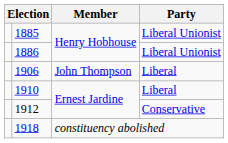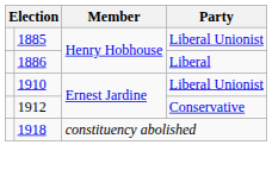1886 | Party: Liberal Unionist -> Liberal
- row: 1906 | John Thompson | Liberal
1910 | Party: Liberal -> Liberal Unionist
